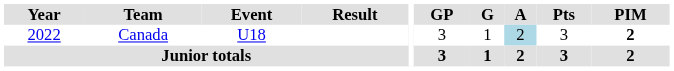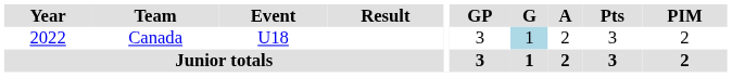Canada | G: no background -> lightblue background
Canada | A: lightblue background -> no background
Canada | PIM: bold -> normal
